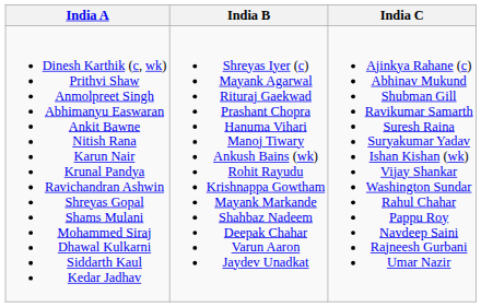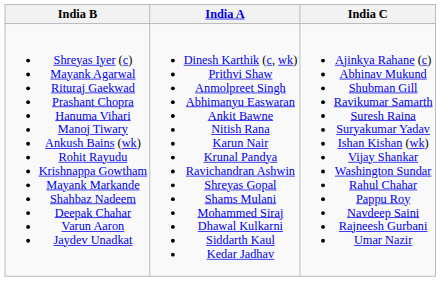columns swapped: India A <-> India B
